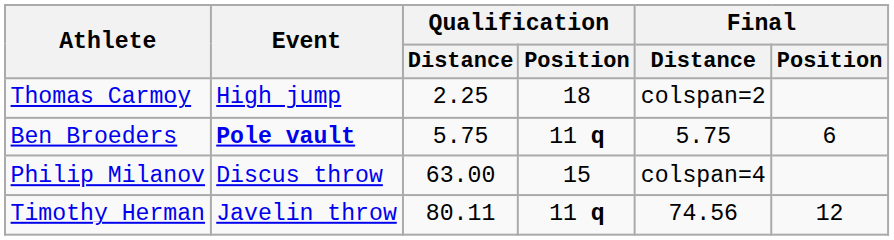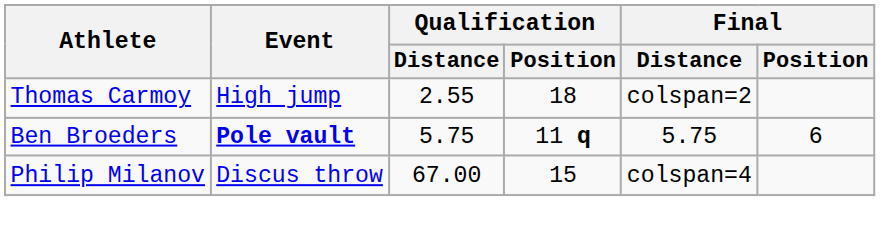Thomas Carmoy | Qualification / Distance: 2.25 -> 2.55
Philip Milanov | Qualification / Distance: 63.00 -> 67.00
- row: Timothy Herman | Javelin throw | 80.11 | 11 q | 74.56 | 12
